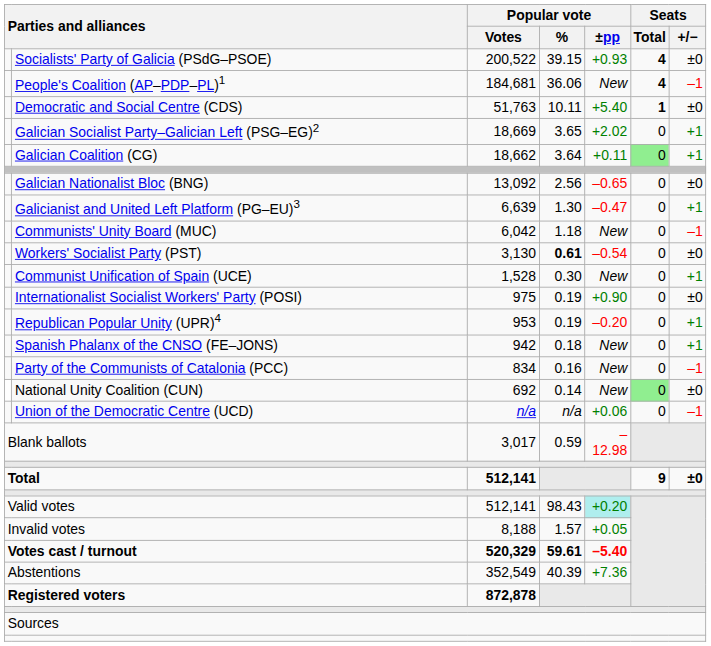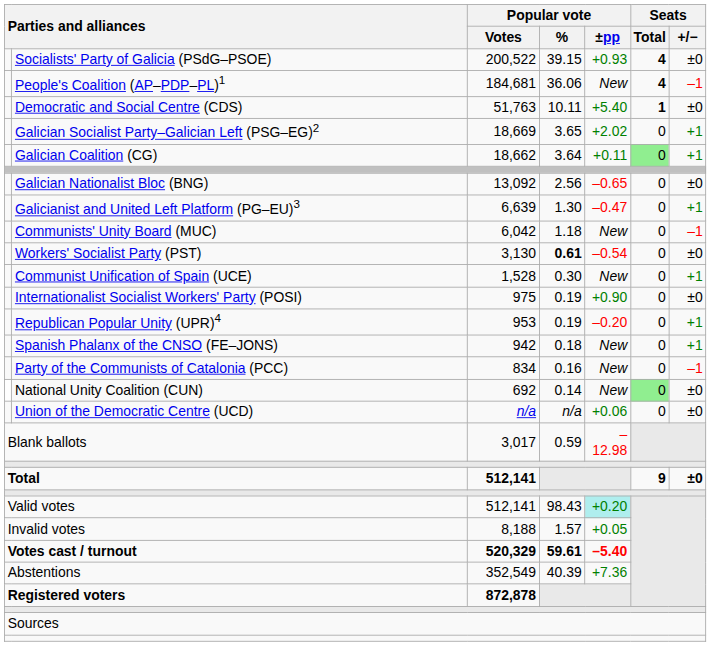Union of the Democratic Centre (UCD) | Seats / +/−: –1 -> ±0
